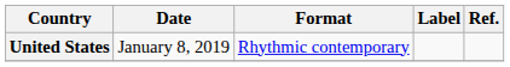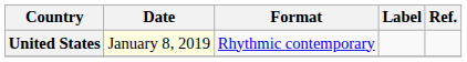United States | Date: no background -> lightyellow background
